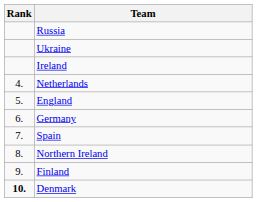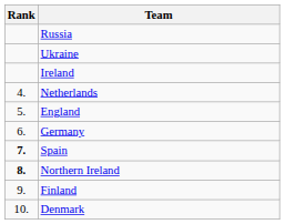Spain | Rank: normal -> bold
Northern Ireland | Rank: normal -> bold
Denmark | Rank: bold -> normal
